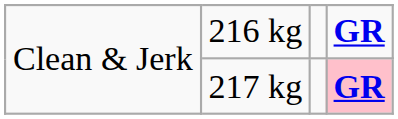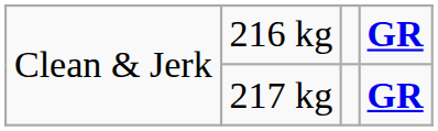Clean & Jerk / 217 kg | column 4: pink background -> no background
